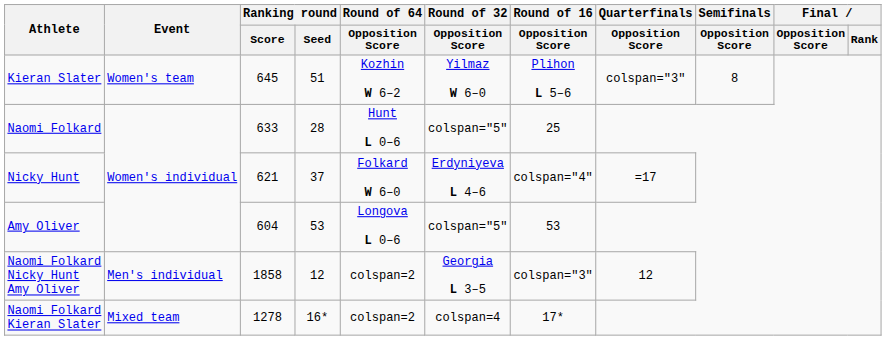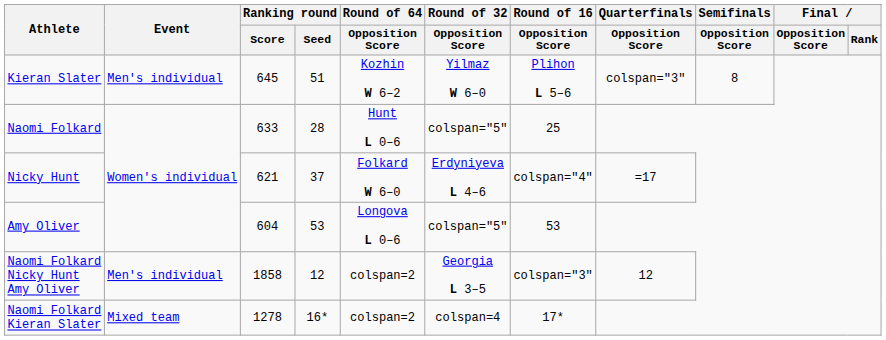Kieran Slater | Event: Women's team -> Men's individual
